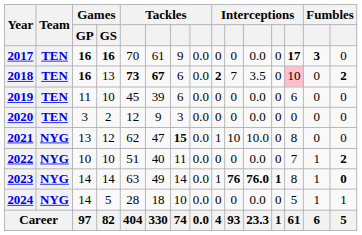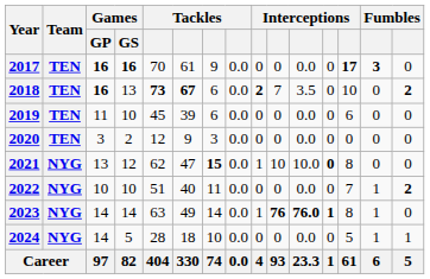2018 | column 13: pink background -> no background
2021 | column 12: normal -> bold
2023 | column 15: bold -> normal
